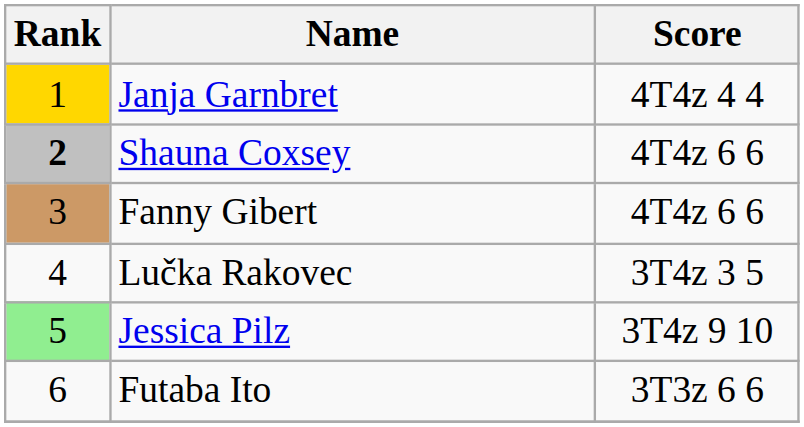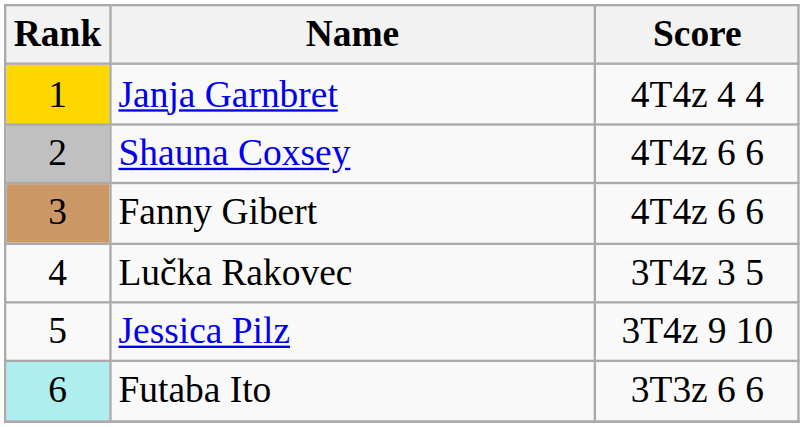Shauna Coxsey | Rank: bold -> normal
Jessica Pilz | Rank: lightgreen background -> no background
Futaba Ito | Rank: no background -> paleturquoise background
